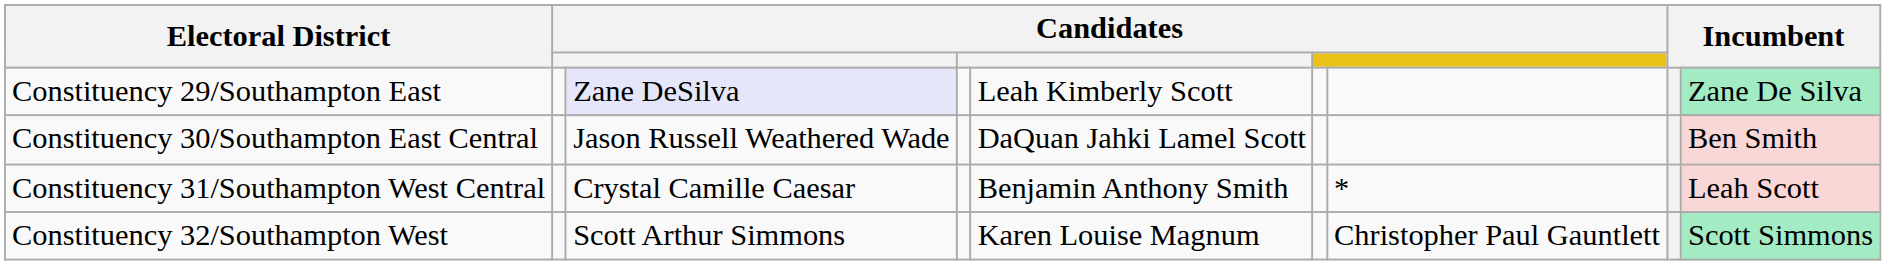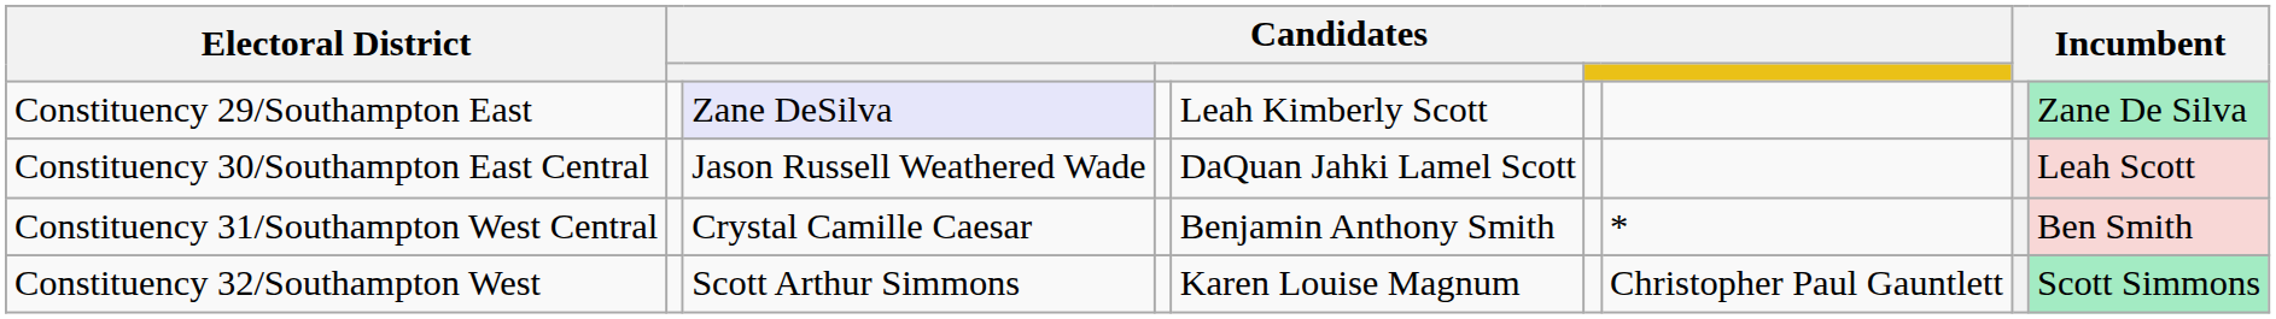Constituency 30/Southampton East Central | column 9: Ben Smith -> Leah Scott
Constituency 31/Southampton West Central | column 9: Leah Scott -> Ben Smith
